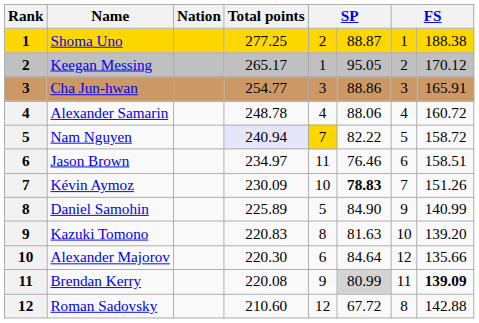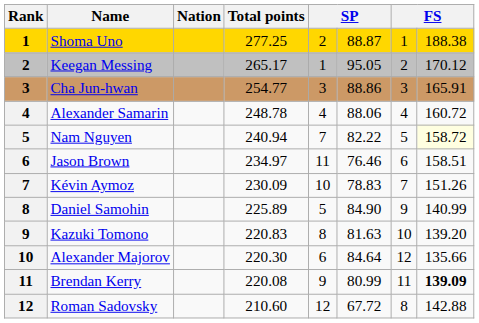Nam Nguyen | Total points: lavender background -> no background
Nam Nguyen | column 5: gold background -> no background
Nam Nguyen | column 8: no background -> lightyellow background
Kévin Aymoz | column 6: bold -> normal
Brendan Kerry | column 6: lightgrey background -> no background
